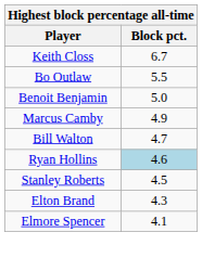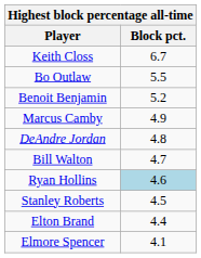Benoit Benjamin | Block pct.: 5.0 -> 5.2
+ row: DeAndre Jordan | 4.8
Elton Brand | Block pct.: 4.3 -> 4.4
